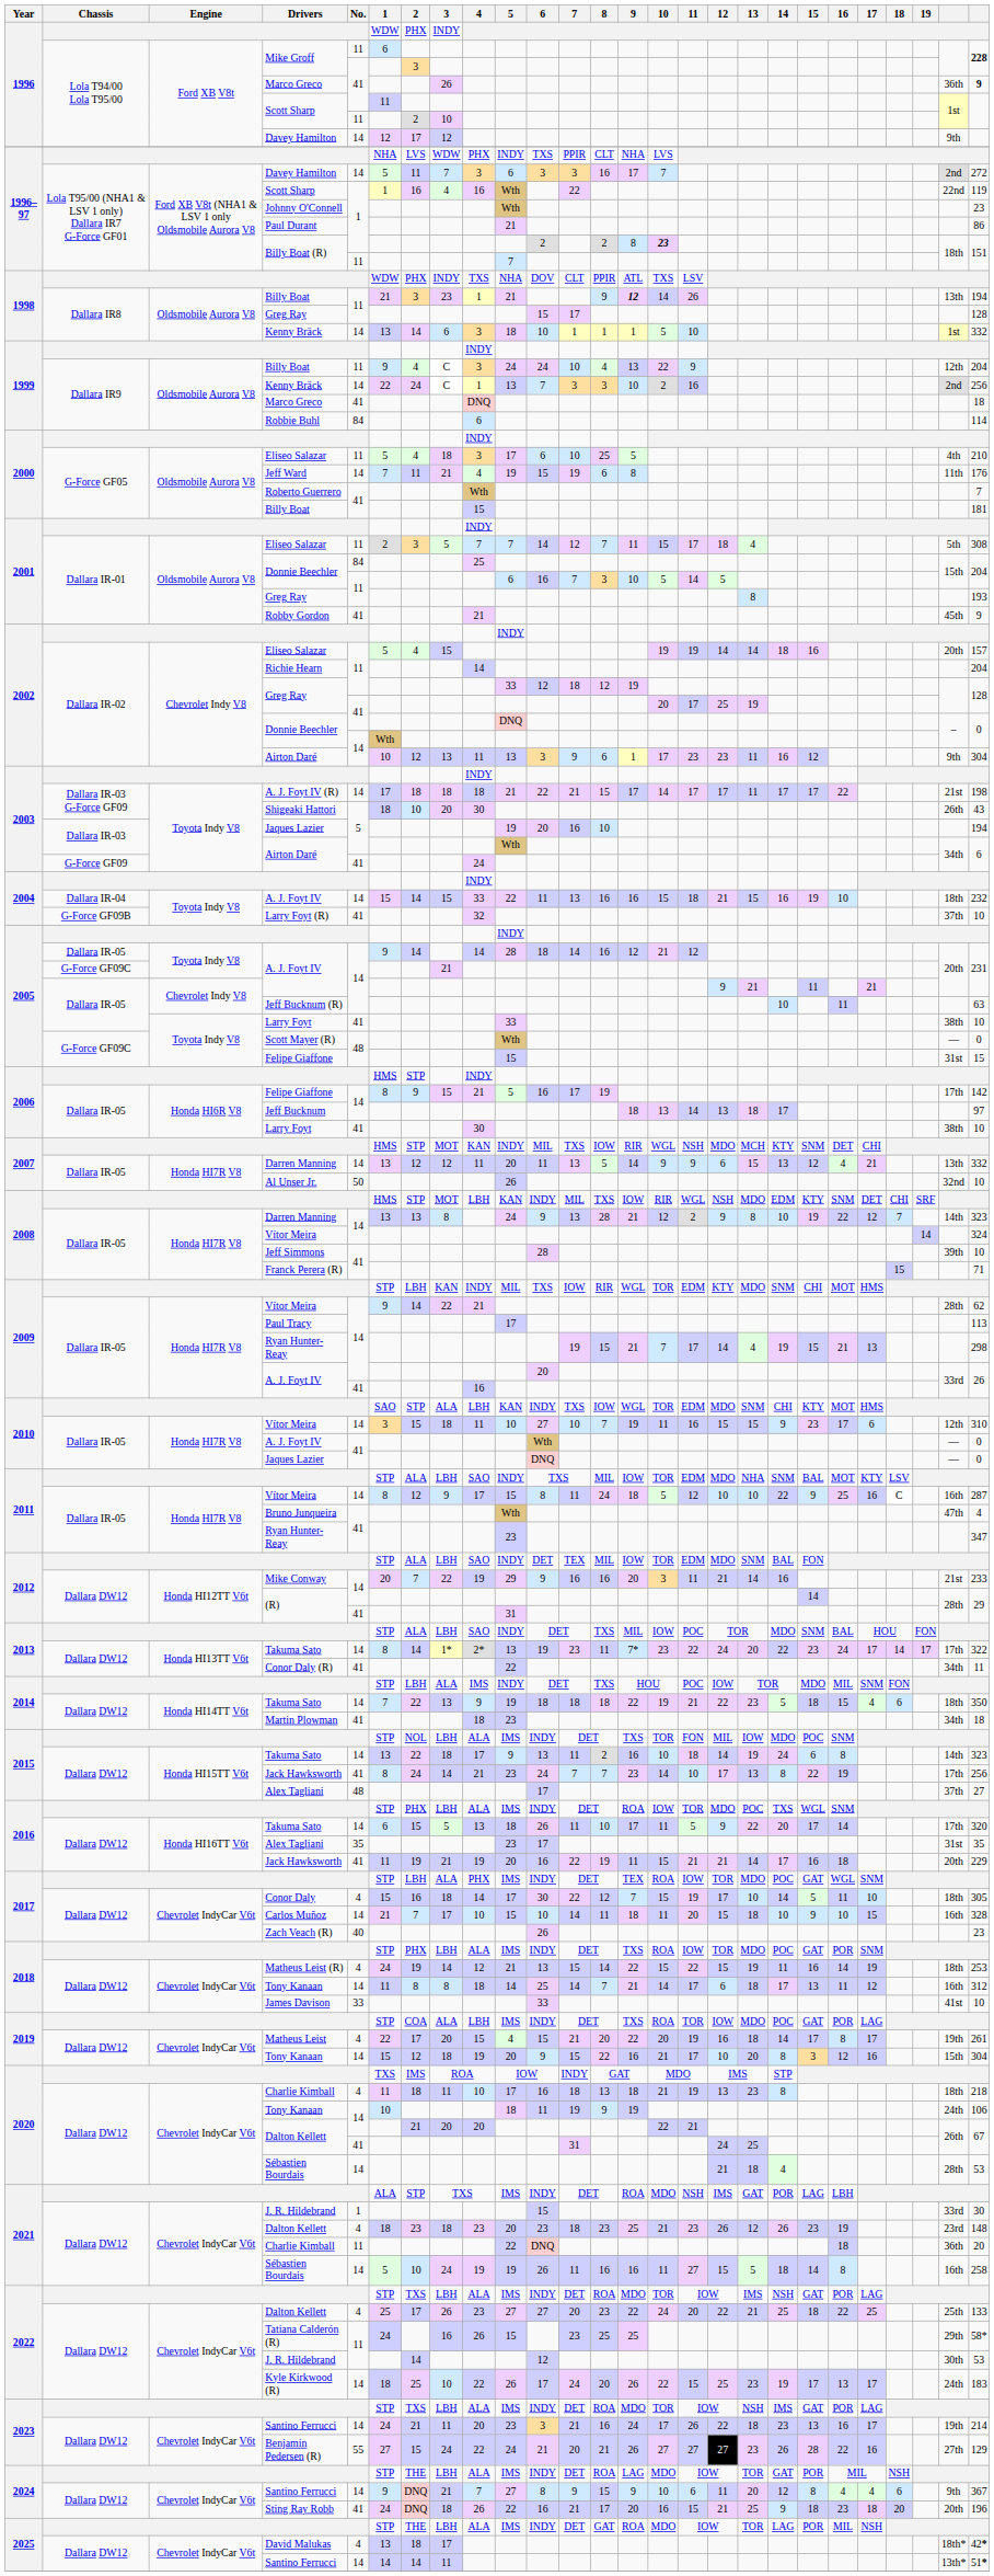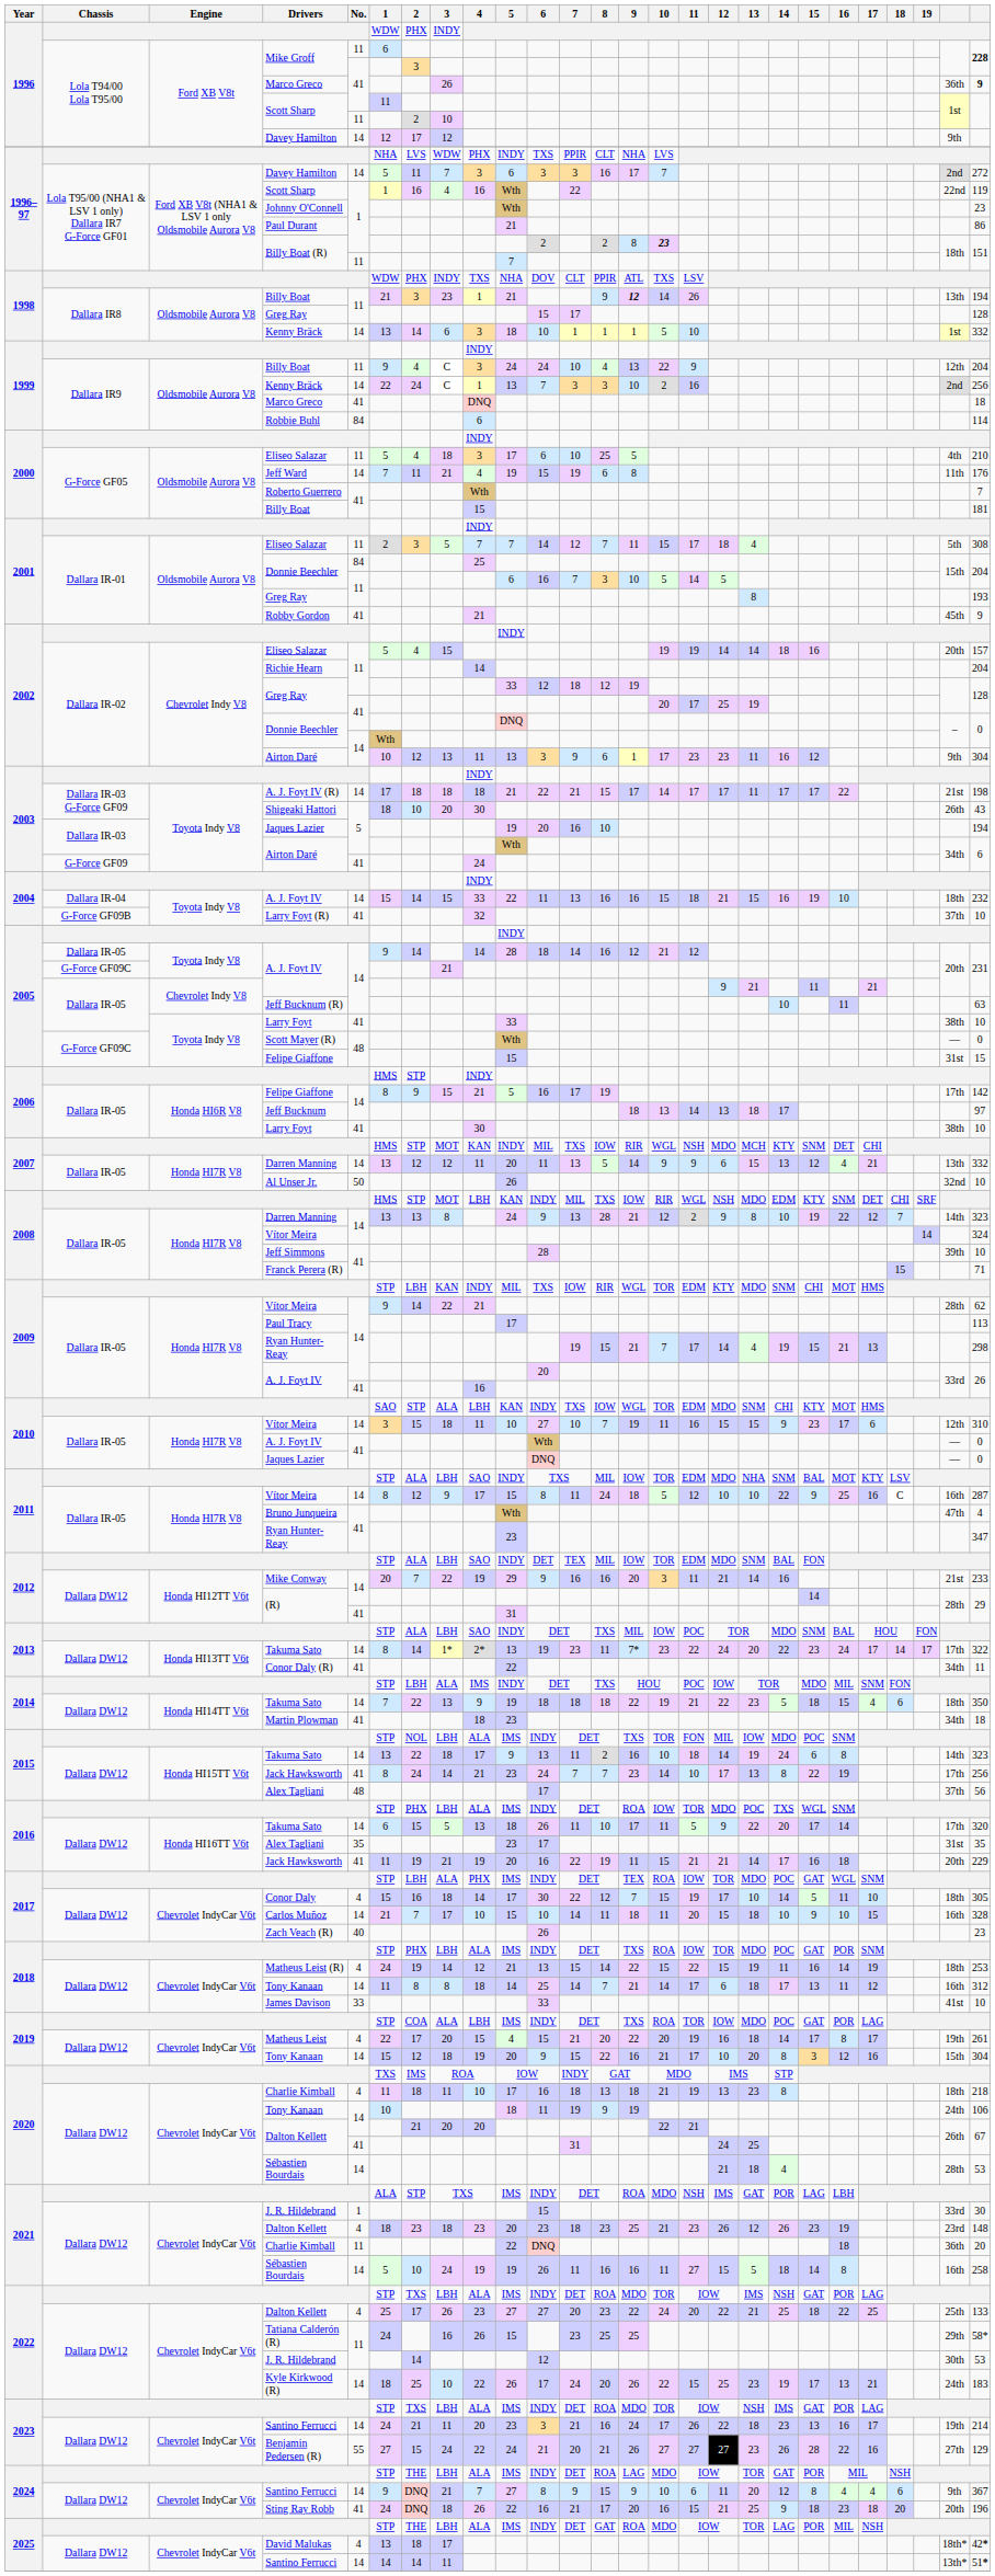2015 / Alex Tagliani | column 26: 27 -> 56
Kyle Kirkwood (R) | 17: 17 -> 21
